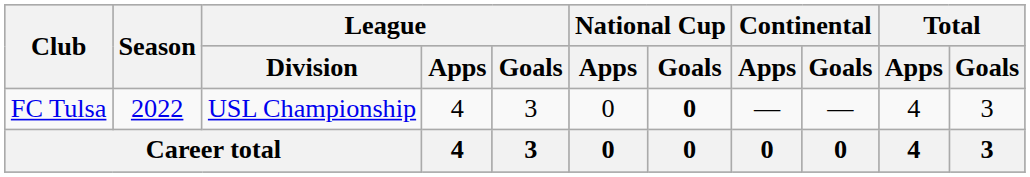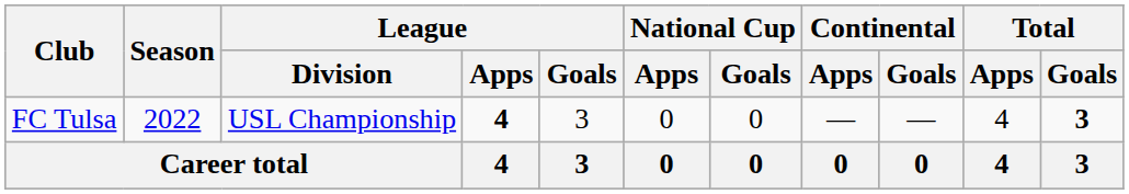FC Tulsa | League / Apps: normal -> bold
FC Tulsa | National Cup / Goals: bold -> normal
FC Tulsa | Total / Goals: normal -> bold
